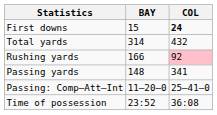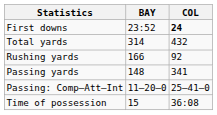First downs | BAY: 15 -> 23:52
Rushing yards | COL: pink background -> no background
Time of possession | BAY: 23:52 -> 15
